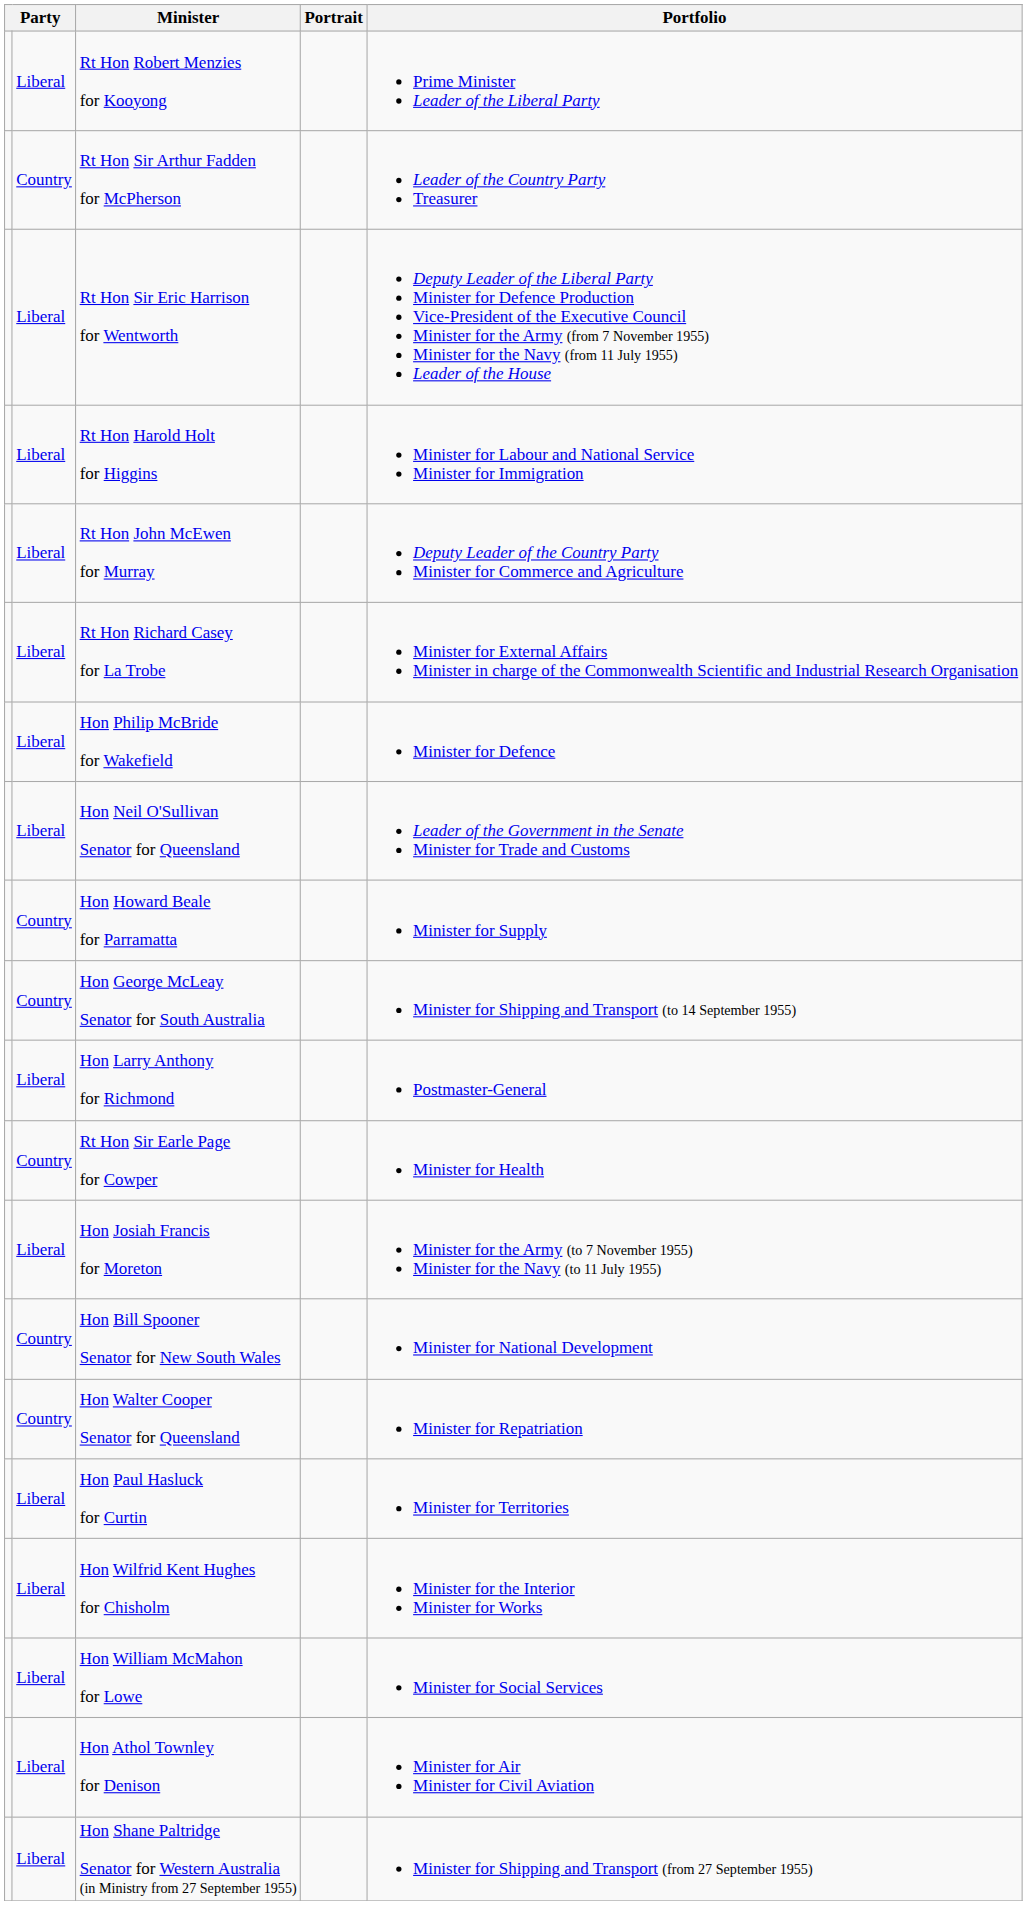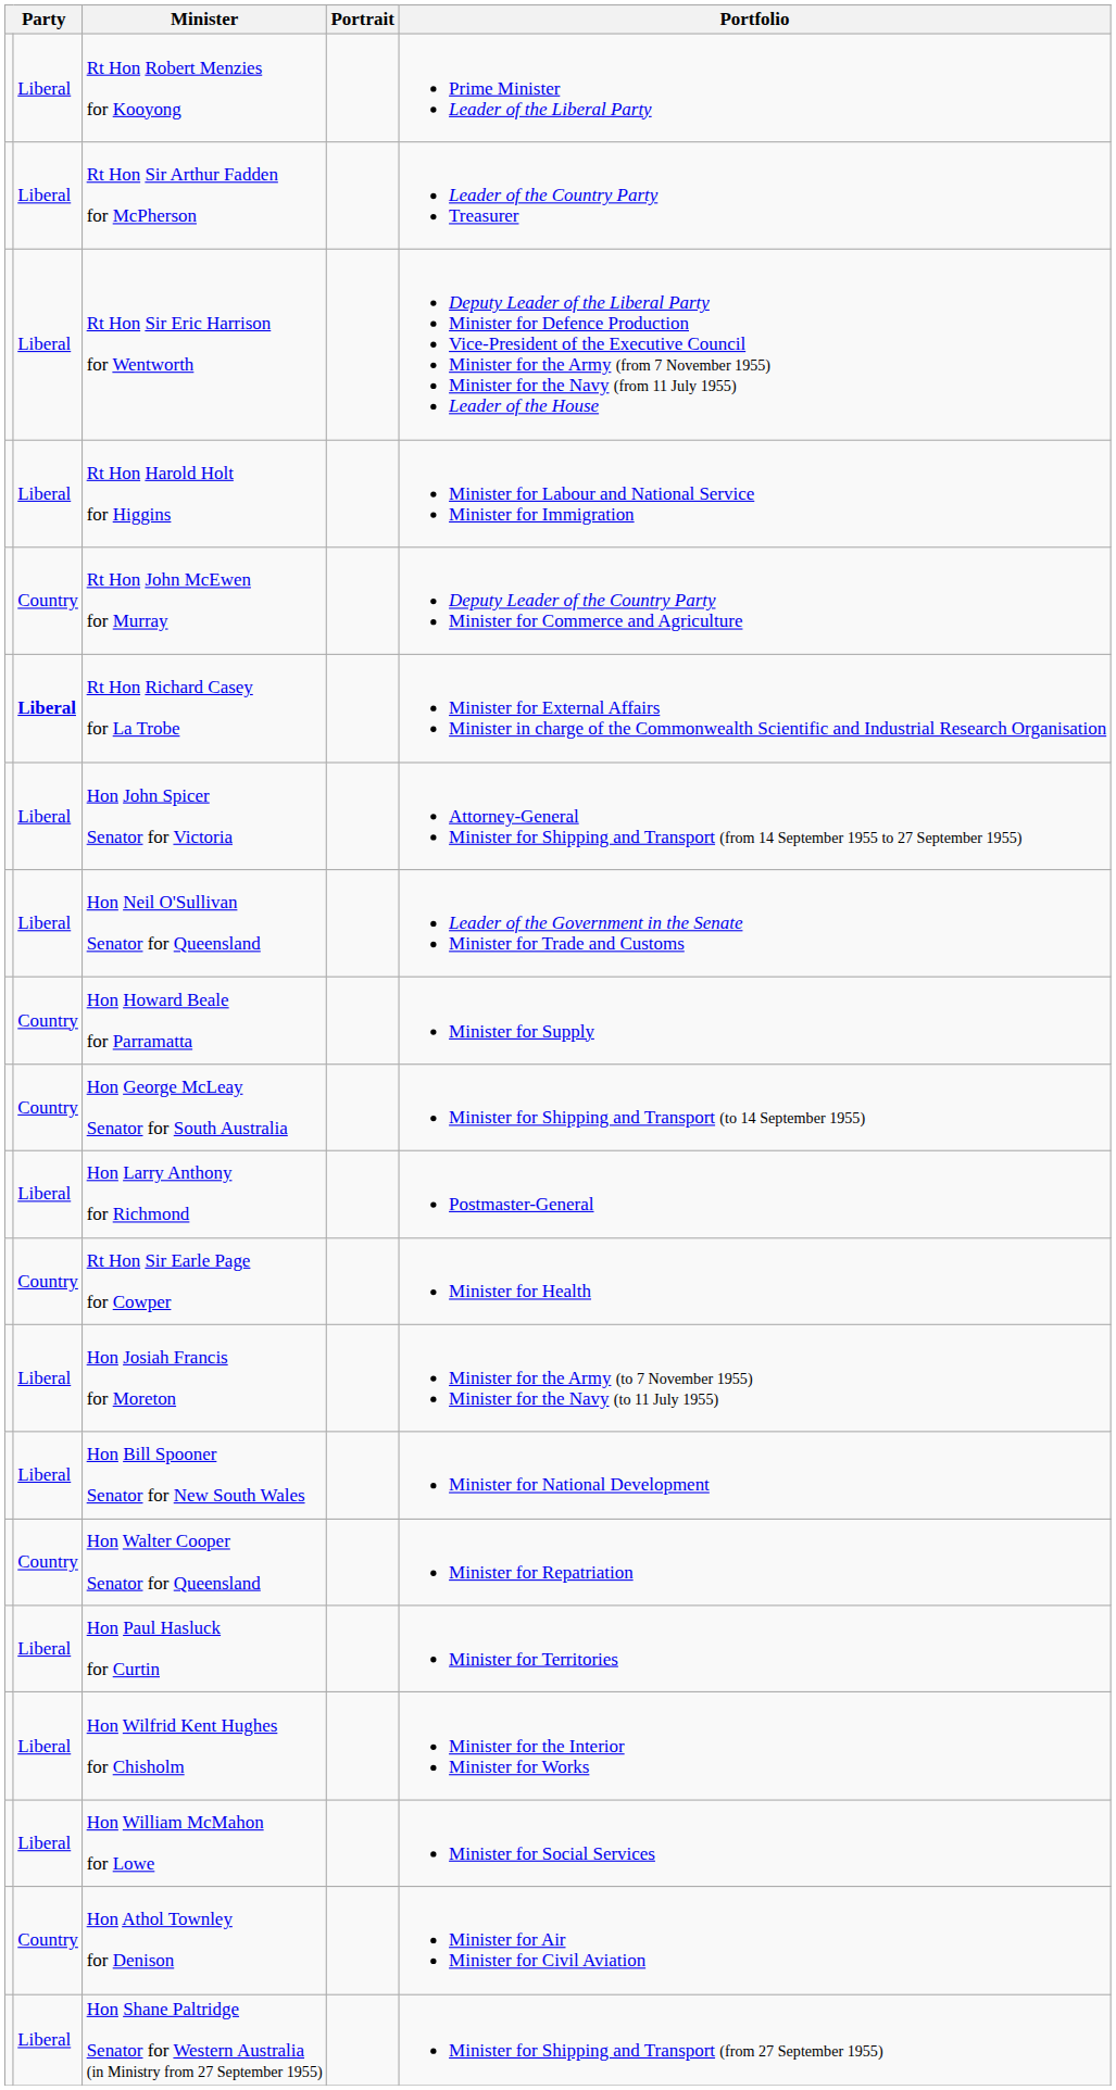Rt Hon Sir Arthur Fadden for McPherson | column 2: Country -> Liberal
Rt Hon John McEwen for Murray | column 2: Liberal -> Country
Rt Hon Richard Casey for La Trobe | column 2: normal -> bold
- row: Liberal | Hon Philip McBride for Wakefield | Minister for Defence
+ row: Liberal | Hon John Spicer Senator for Victoria | Attorney-General Minister for Shipping and Transport (from 14 September 1955 to 27 September 1955)
Hon Bill Spooner Senator for New South Wales | column 2: Country -> Liberal
Hon Athol Townley for Denison | column 2: Liberal -> Country
